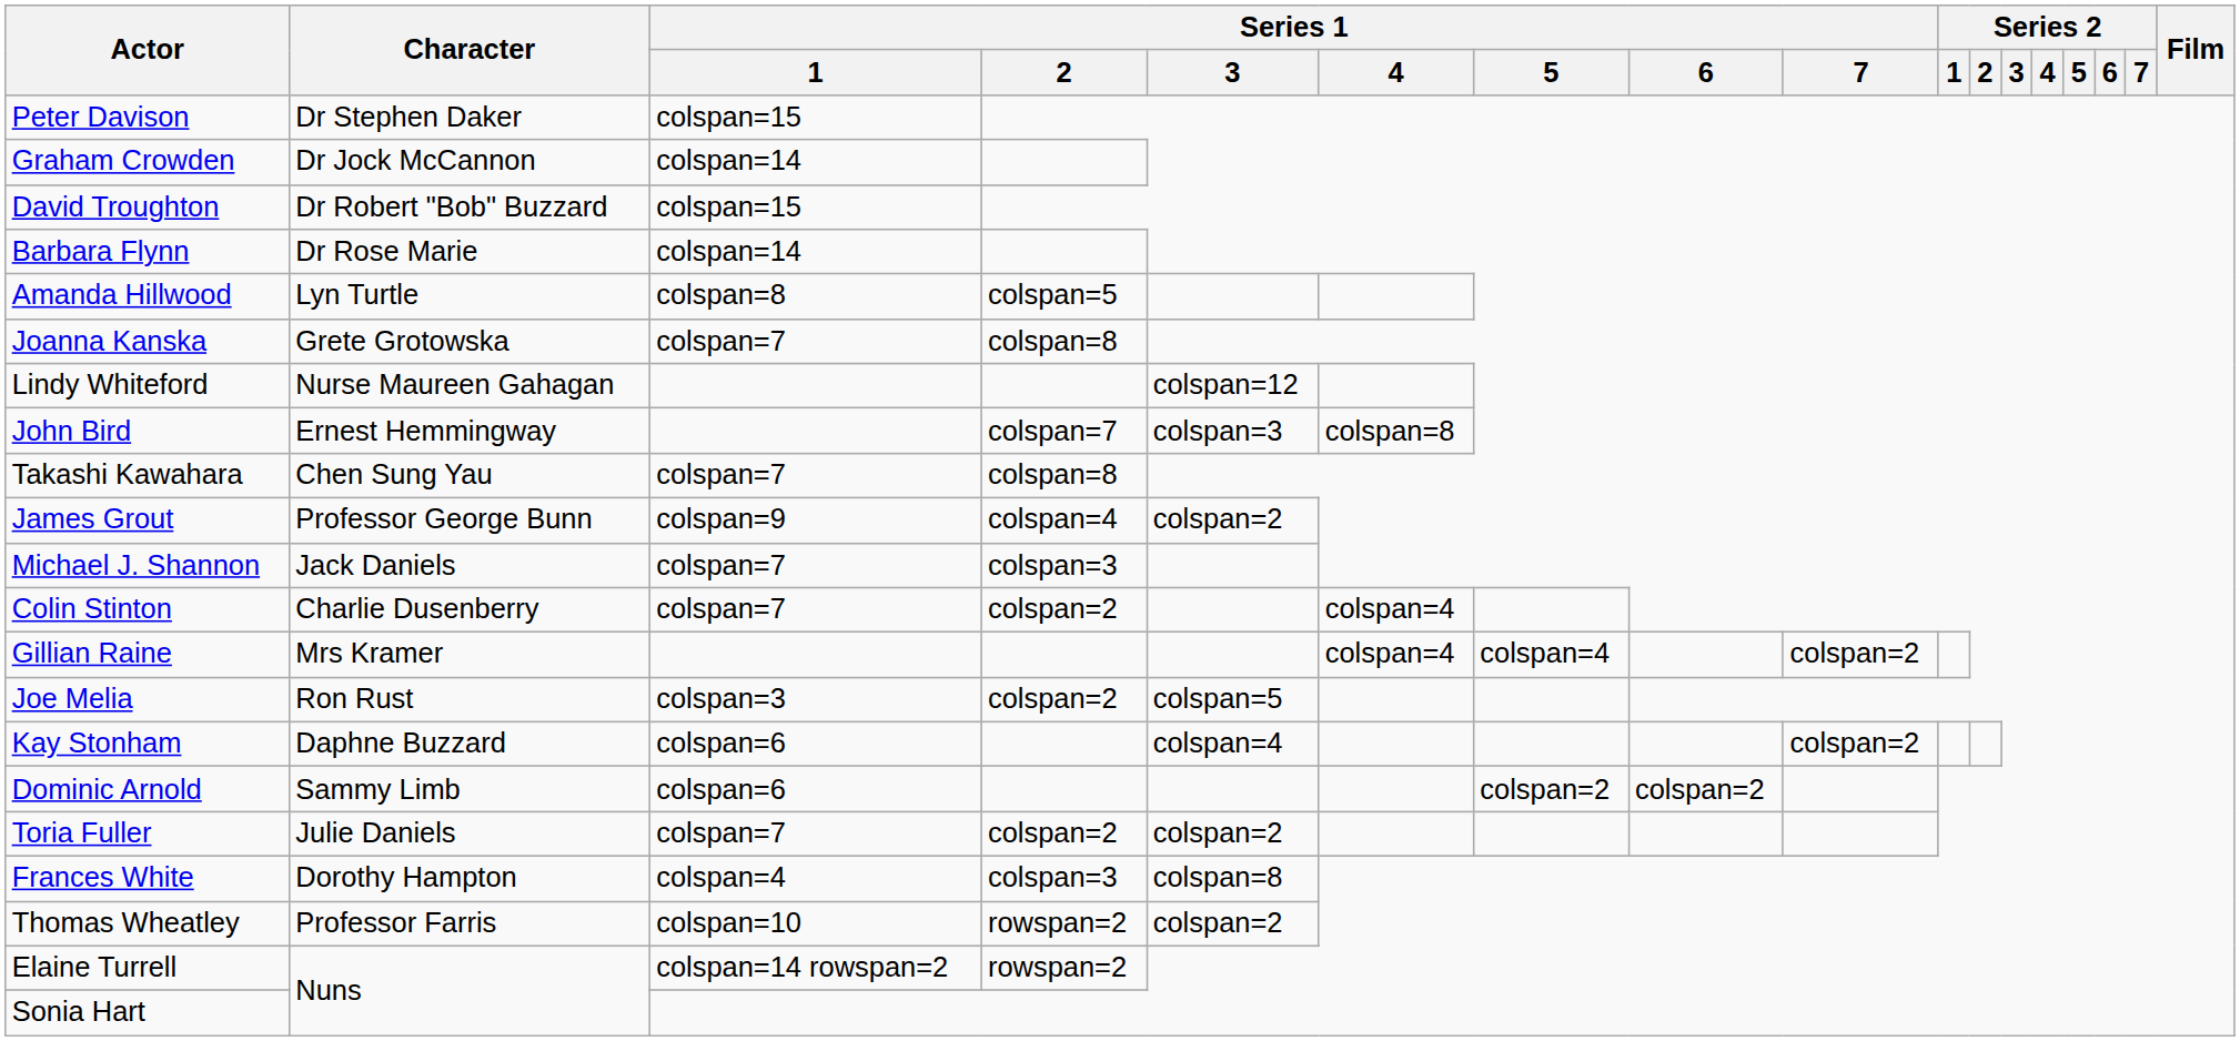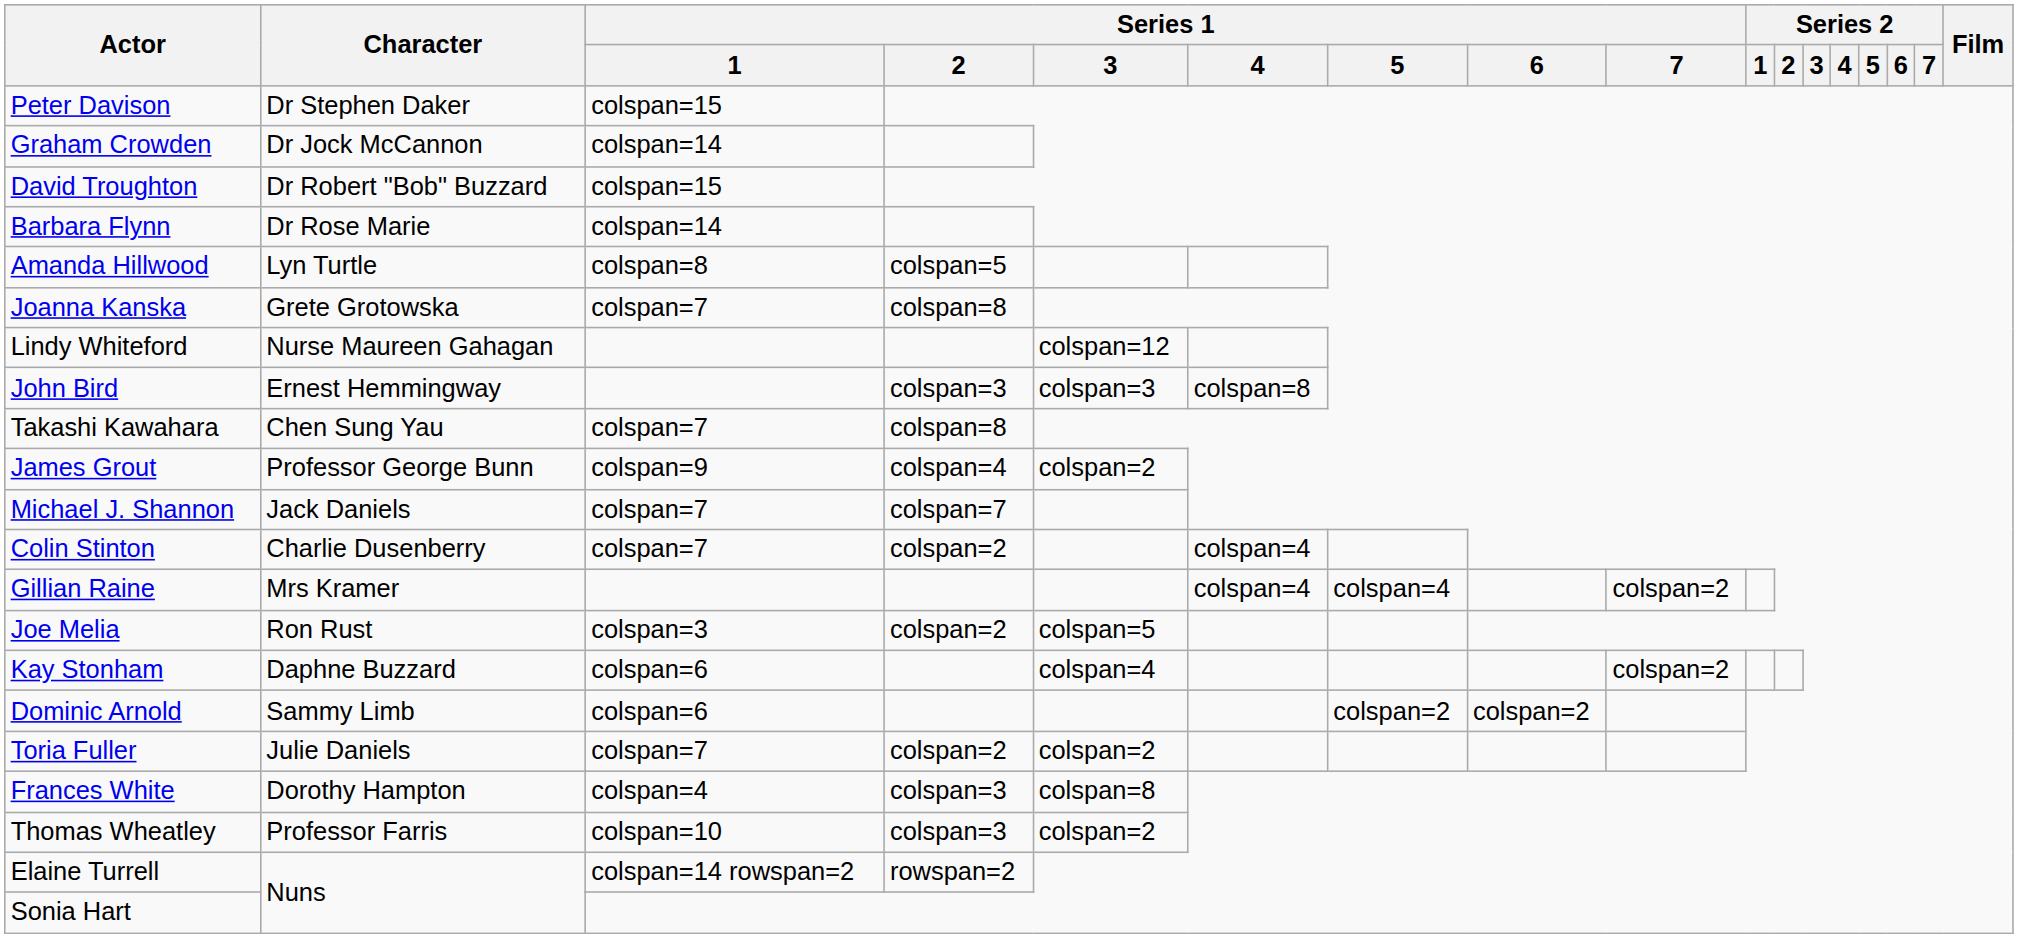John Bird | Series 1 / 2: colspan=7 -> colspan=3
Michael J. Shannon | Series 1 / 2: colspan=3 -> colspan=7
Thomas Wheatley | Series 1 / 2: rowspan=2 -> colspan=3
